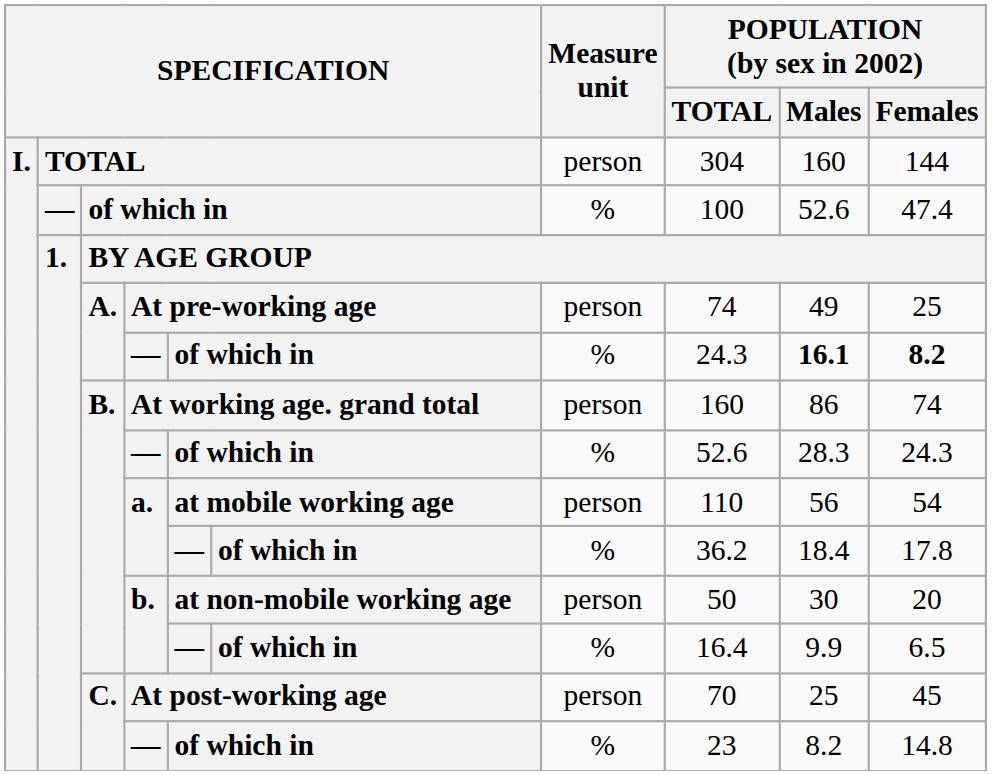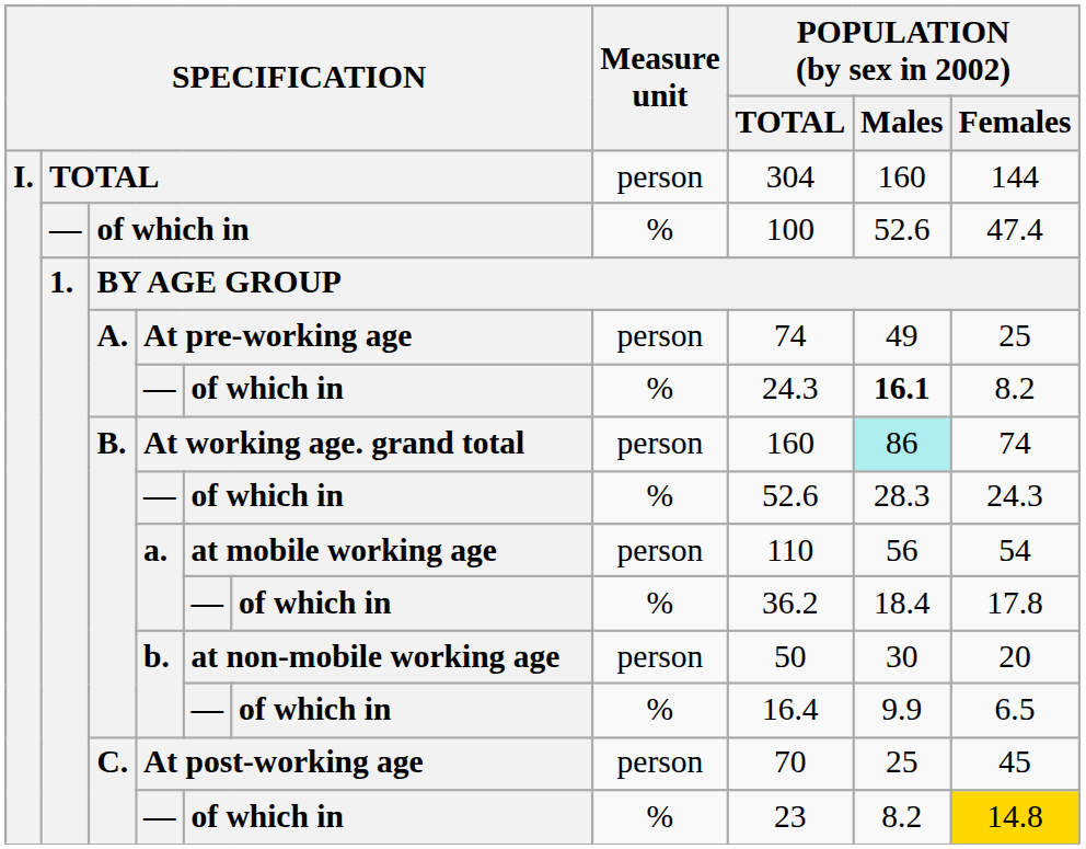A. / — | POPULATION (by sex in 2002) / Females: bold -> normal
At working age. grand total | POPULATION (by sex in 2002) / Males: no background -> paleturquoise background
C. / — | POPULATION (by sex in 2002) / Females: no background -> gold background
